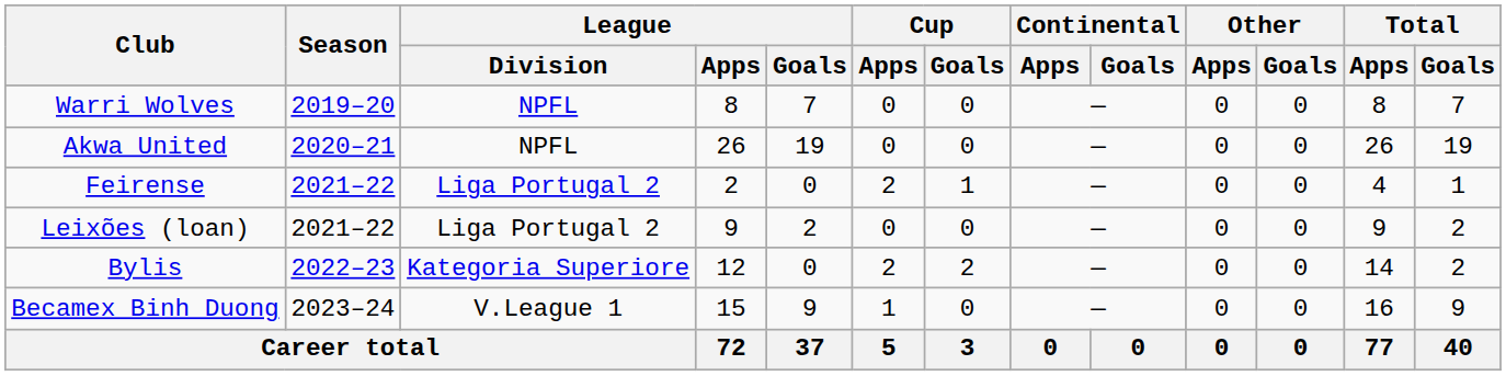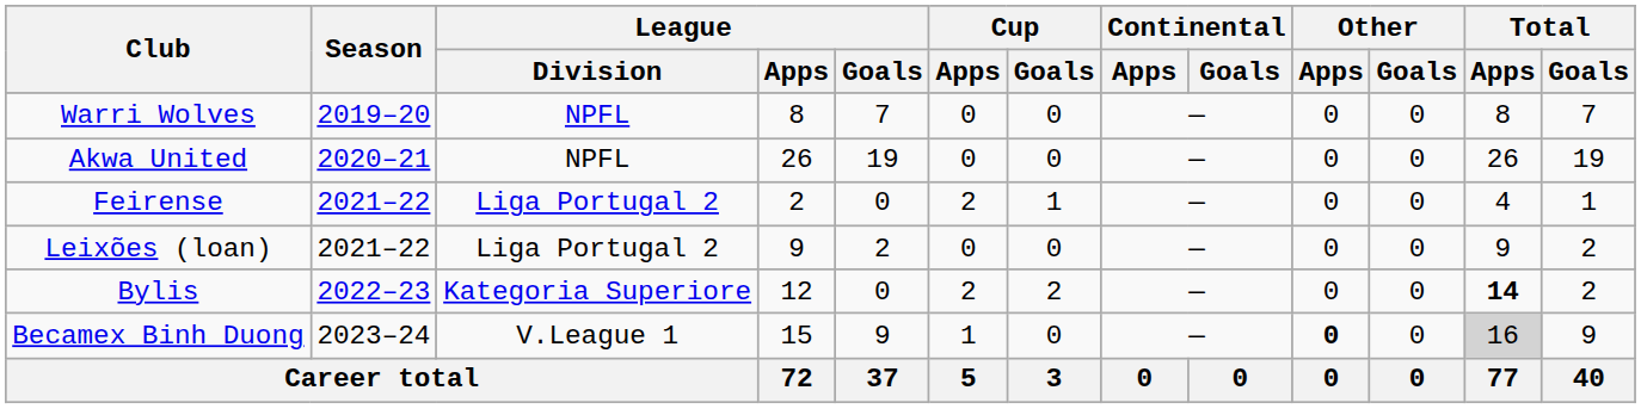Bylis | Total / Apps: normal -> bold
Becamex Binh Duong | Other / Apps: normal -> bold
Becamex Binh Duong | Total / Apps: no background -> lightgrey background
